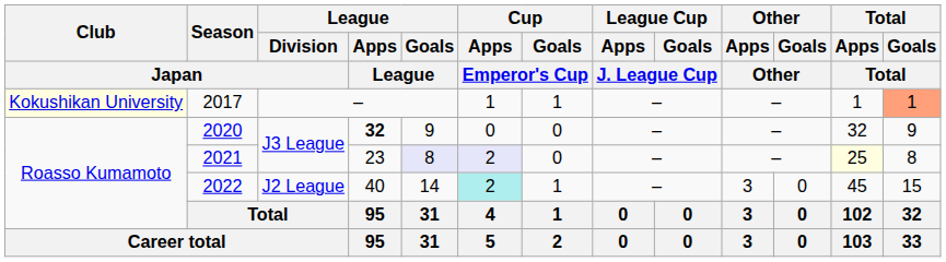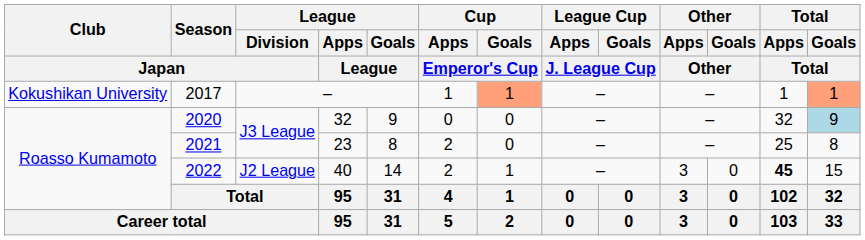2017 | Club / Japan: lightyellow background -> no background
2017 | Cup / Goals / Emperor's Cup: no background -> lightsalmon background
2020 | League / Apps / League: bold -> normal
2020 | Total / Goals / Total: no background -> lightblue background
2021 | League / Goals / League: lavender background -> no background
2021 | Cup / Apps / Emperor's Cup: lavender background -> no background
2021 | Total / Apps / Total: lightyellow background -> no background
2022 | Cup / Apps / Emperor's Cup: paleturquoise background -> no background
2022 | Total / Apps / Total: normal -> bold
